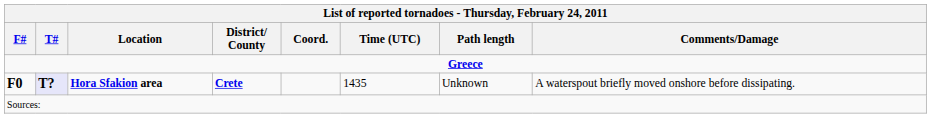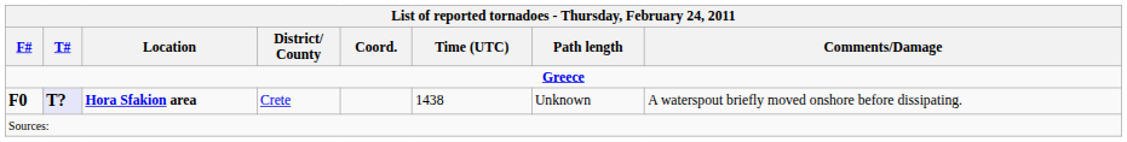F0 | District/ County: bold -> normal
F0 | Time (UTC): 1435 -> 1438
